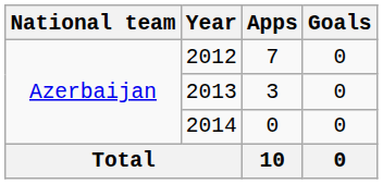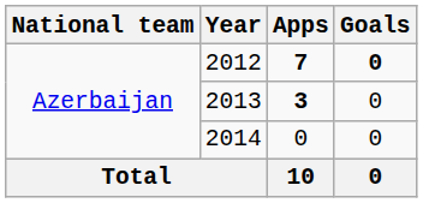2012 | Apps: normal -> bold
2012 | Goals: normal -> bold
2013 | Apps: normal -> bold
